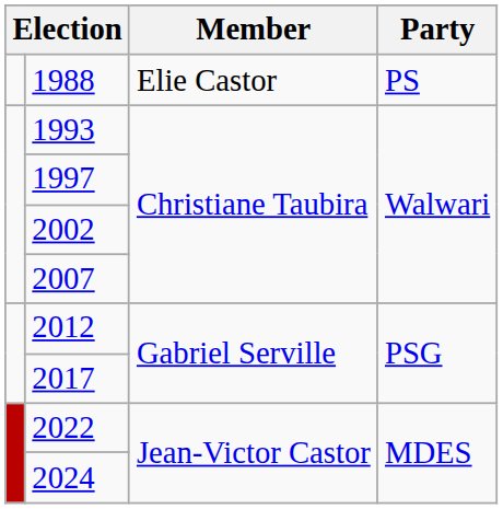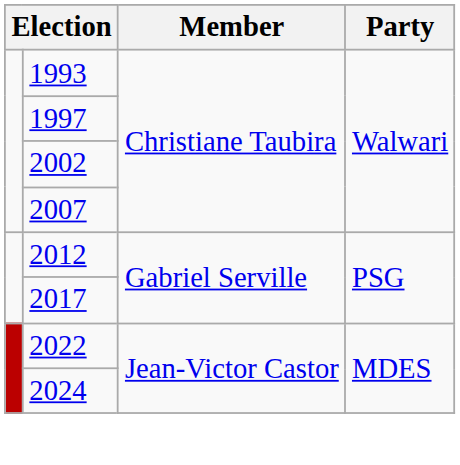- row: 1988 | Elie Castor | PS
